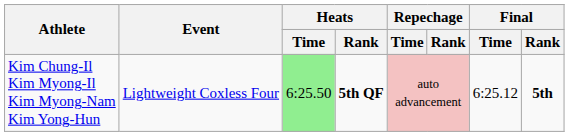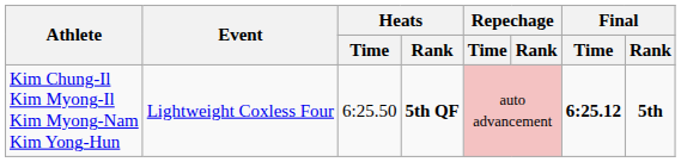Kim Chung-Il Kim Myong-Il Kim Myong-Nam Kim Yong-Hun | Heats / Time: lightgreen background -> no background
Kim Chung-Il Kim Myong-Il Kim Myong-Nam Kim Yong-Hun | Final / Time: normal -> bold
